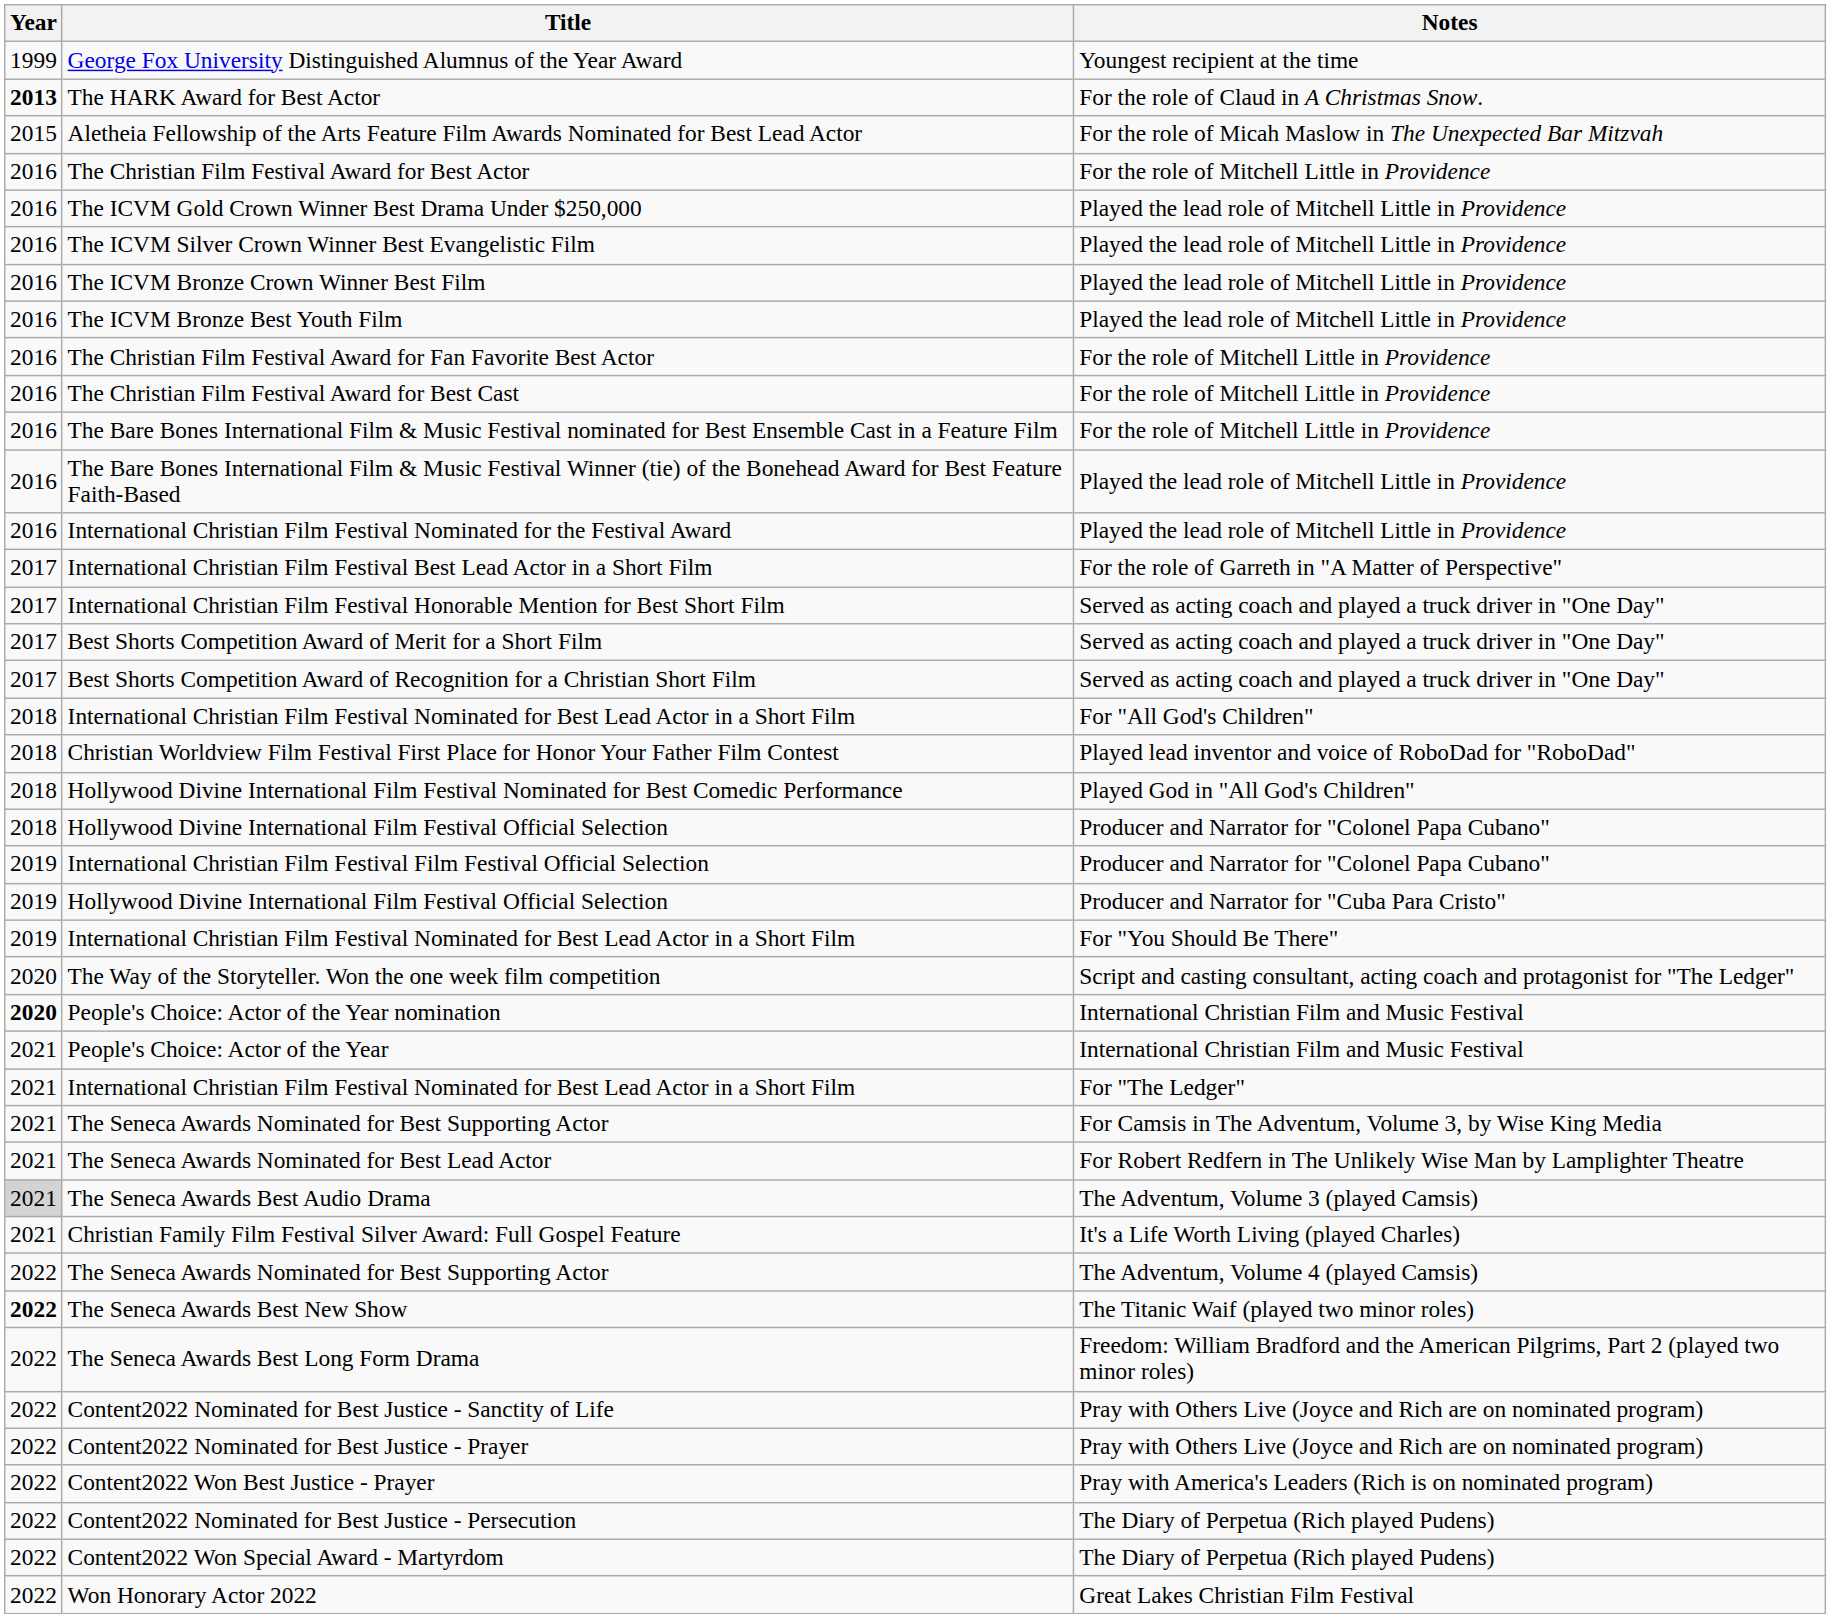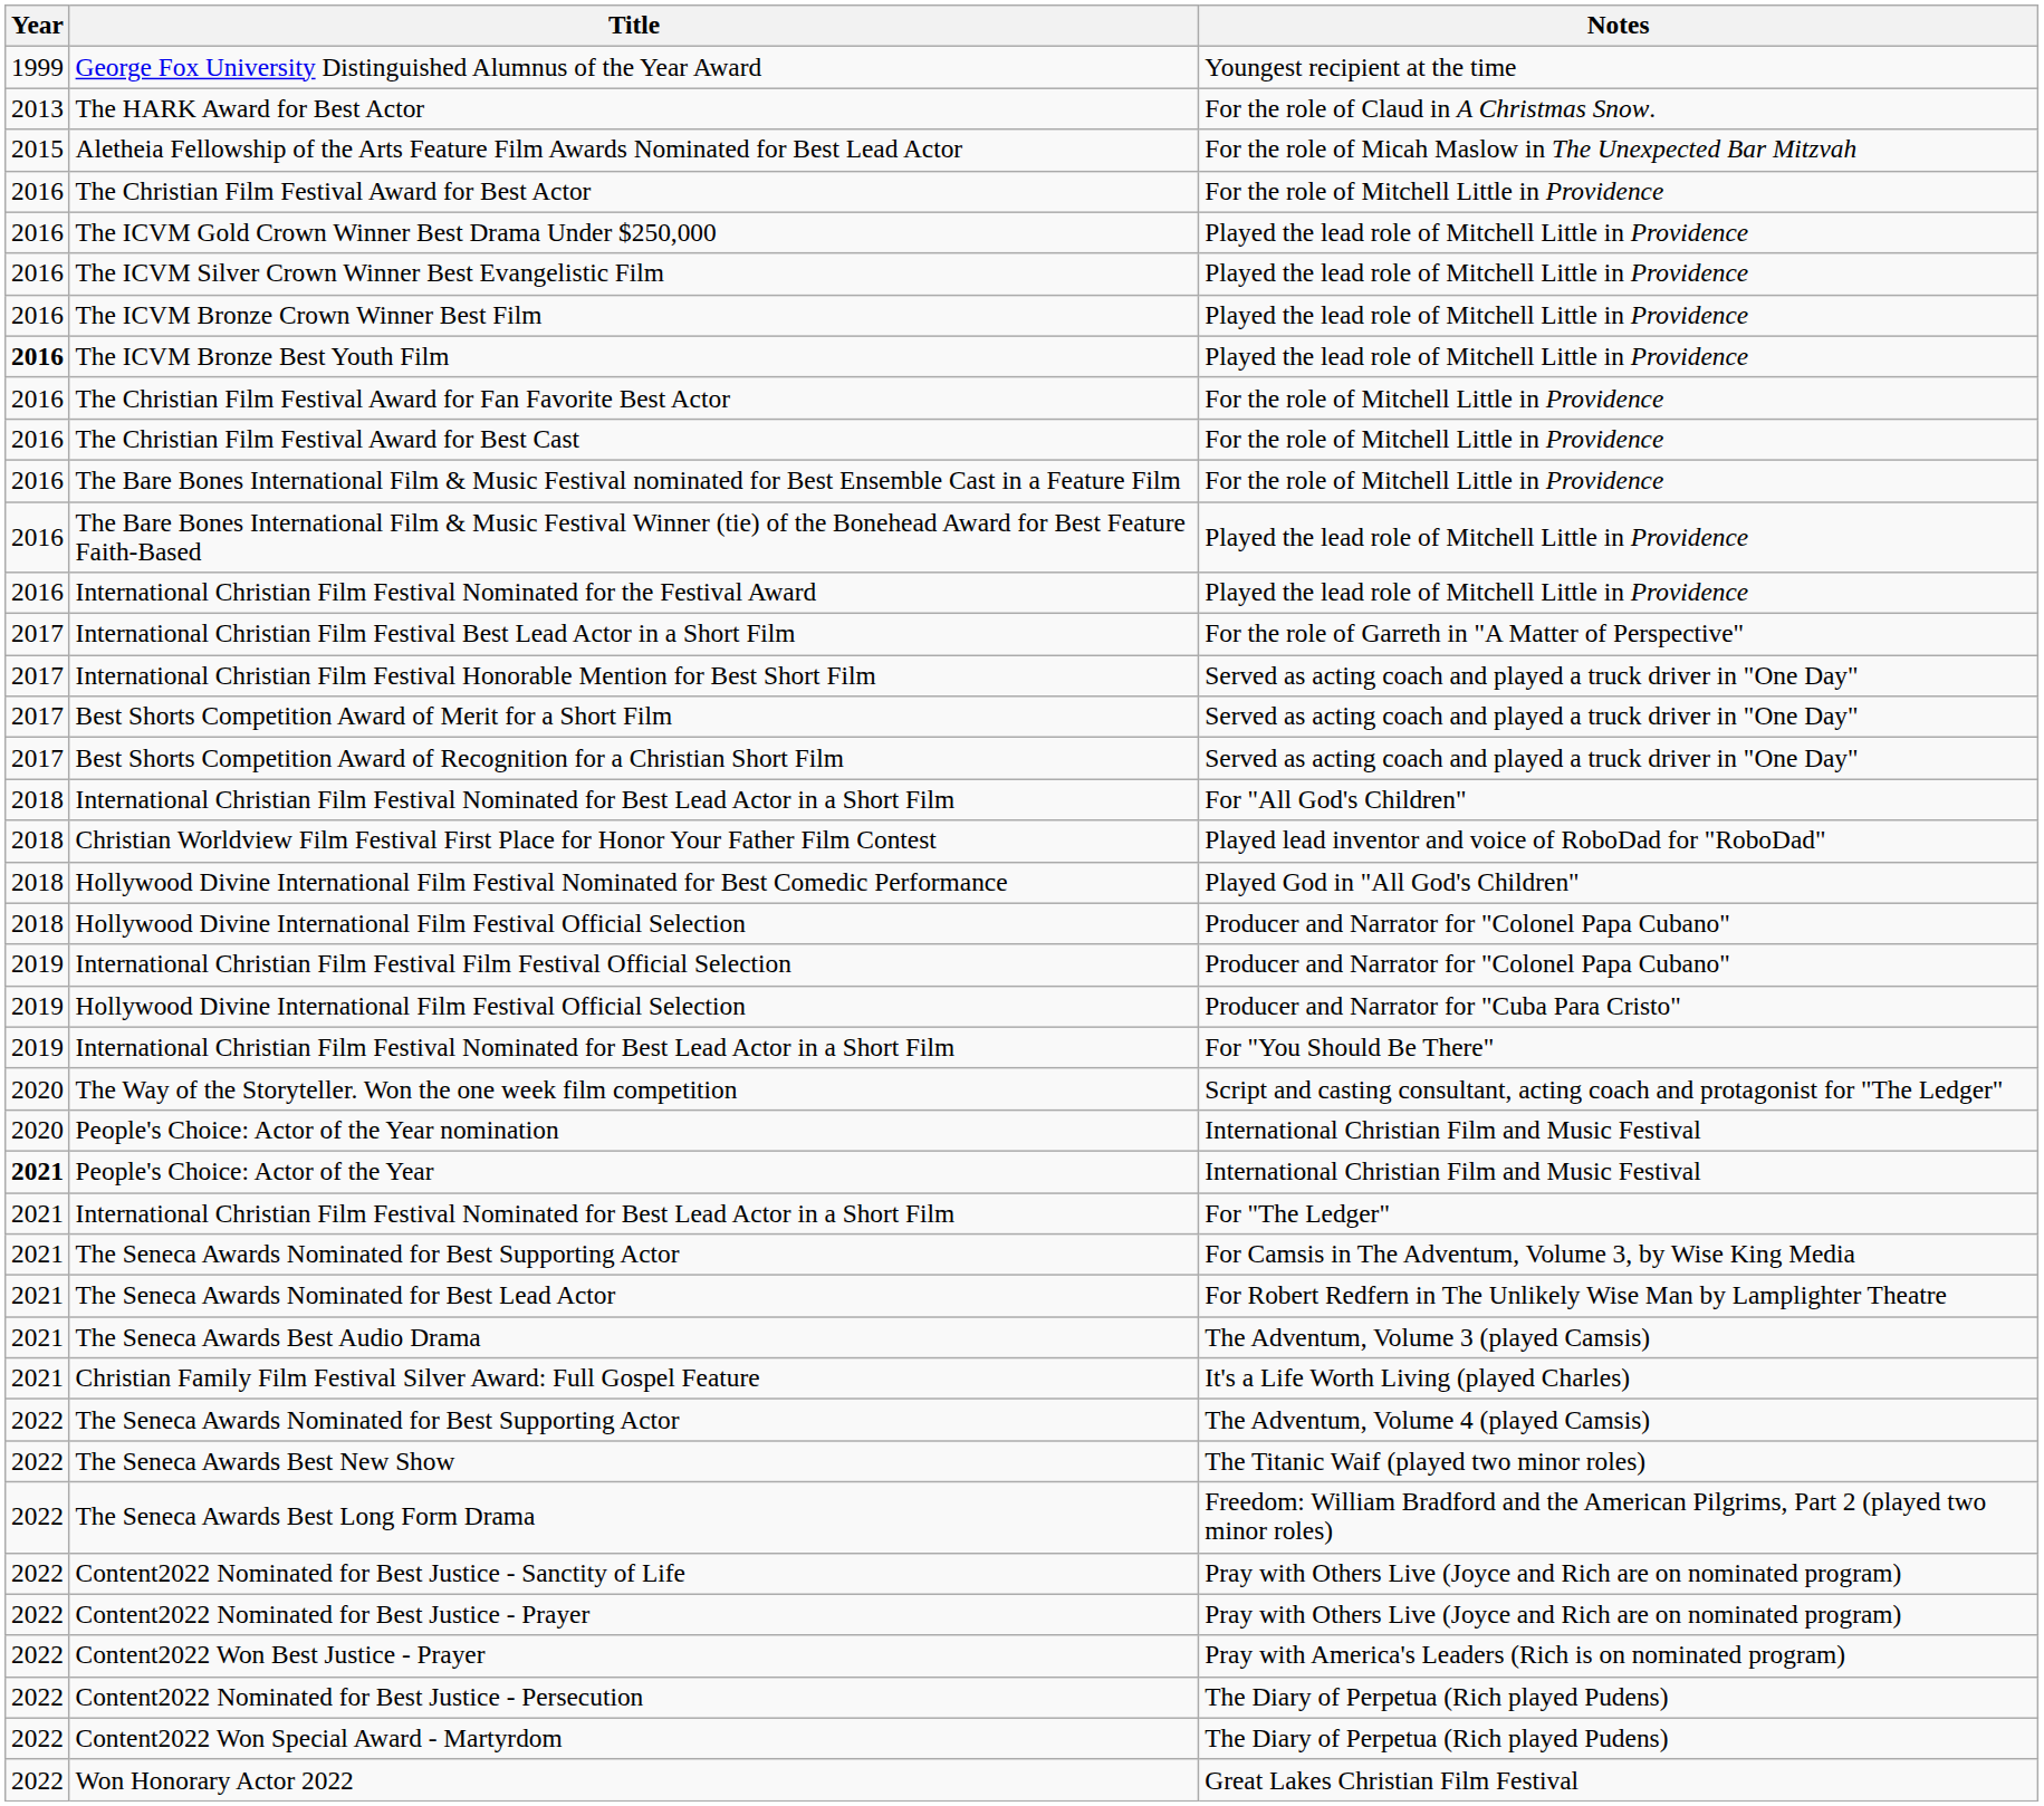The HARK Award for Best Actor | Year: bold -> normal
The ICVM Bronze Best Youth Film | Year: normal -> bold
People's Choice: Actor of the Year nomination | Year: bold -> normal
People's Choice: Actor of the Year | Year: normal -> bold
The Seneca Awards Best Audio Drama | Year: lightgrey background -> no background
The Seneca Awards Best New Show | Year: bold -> normal
